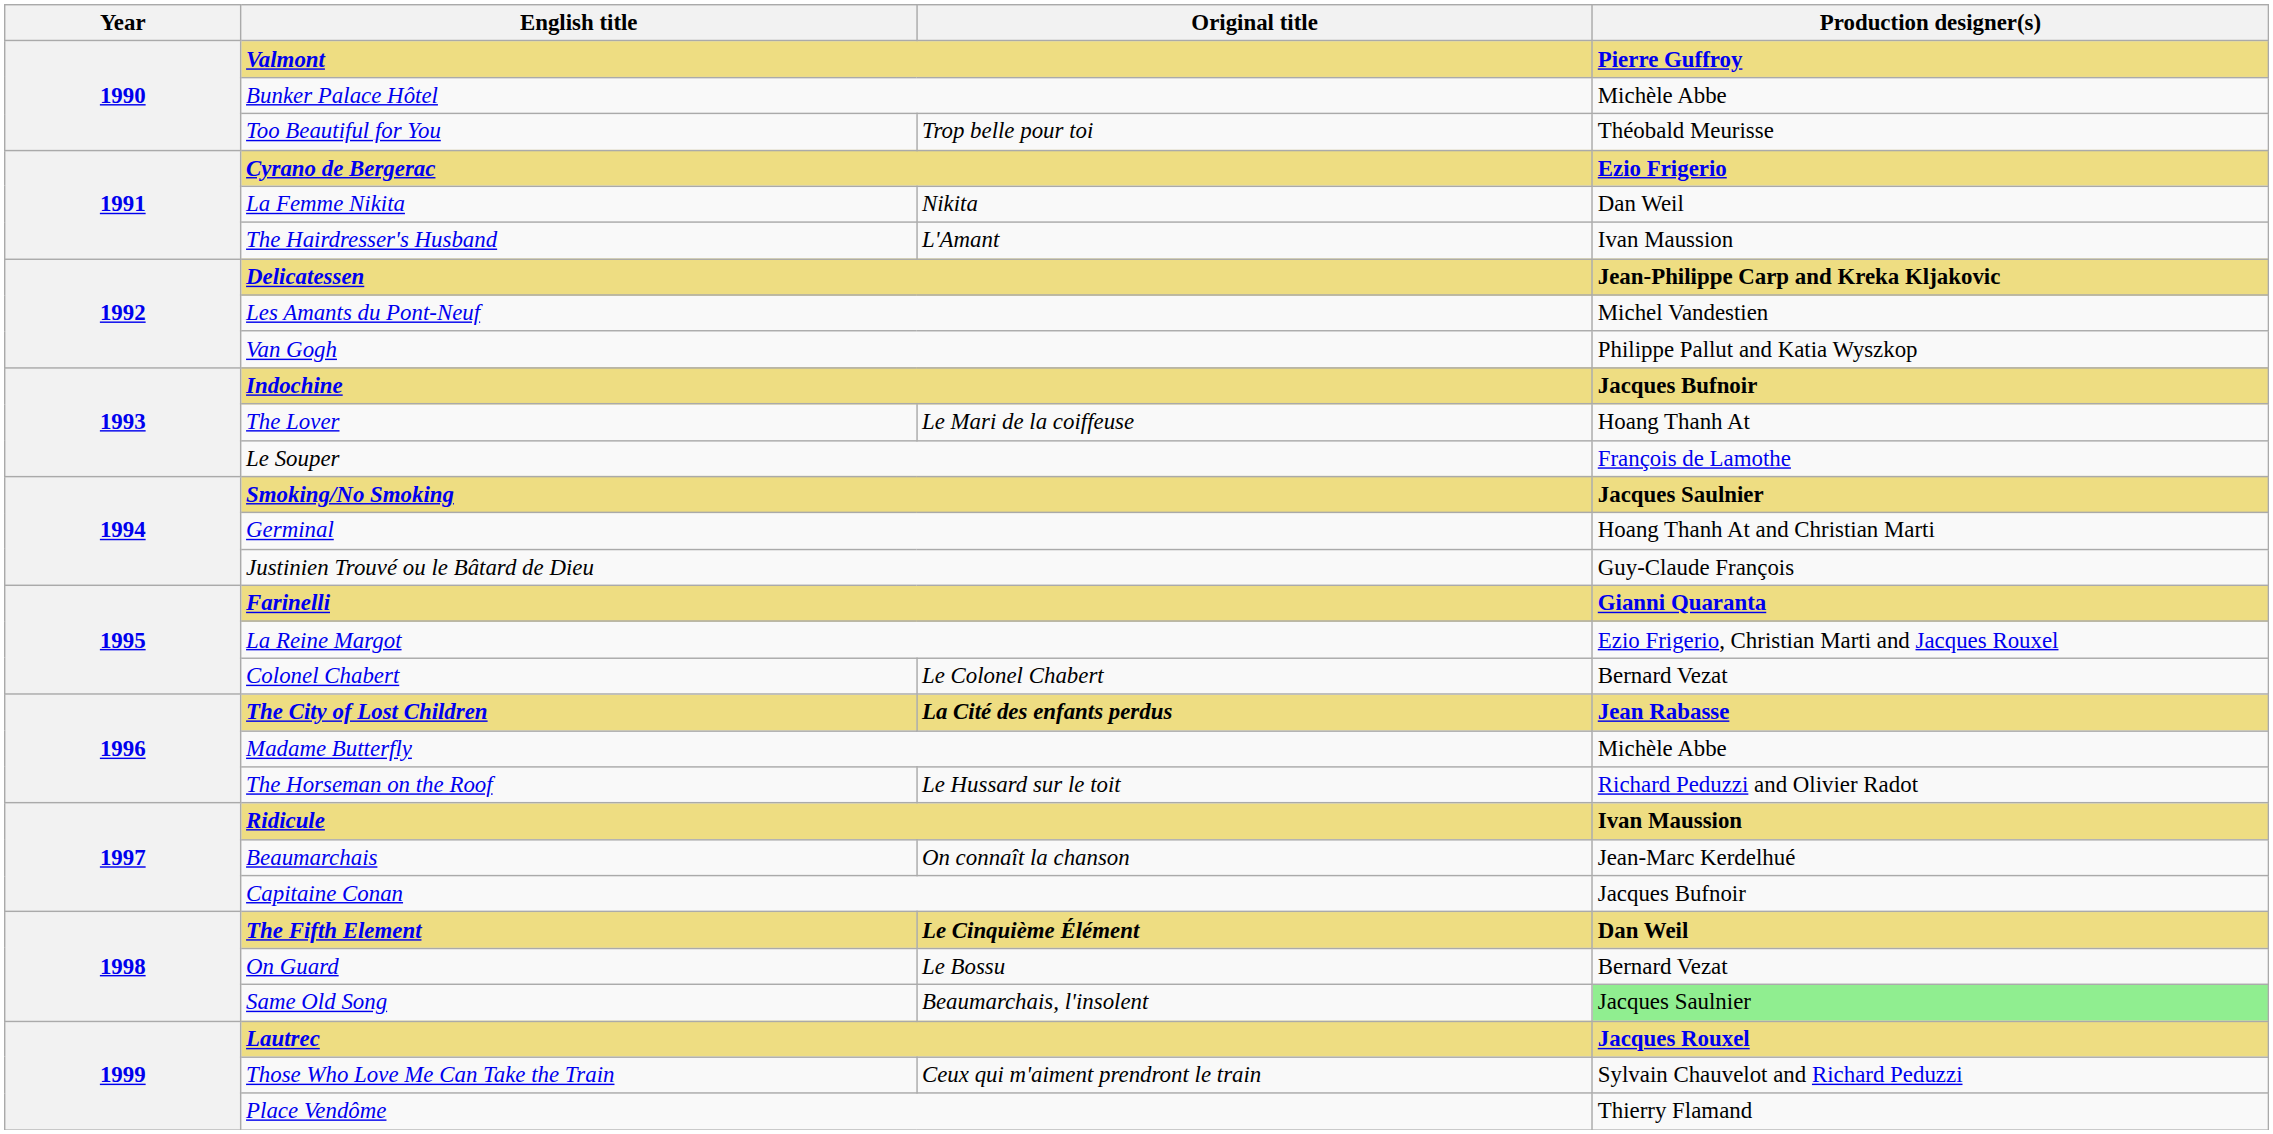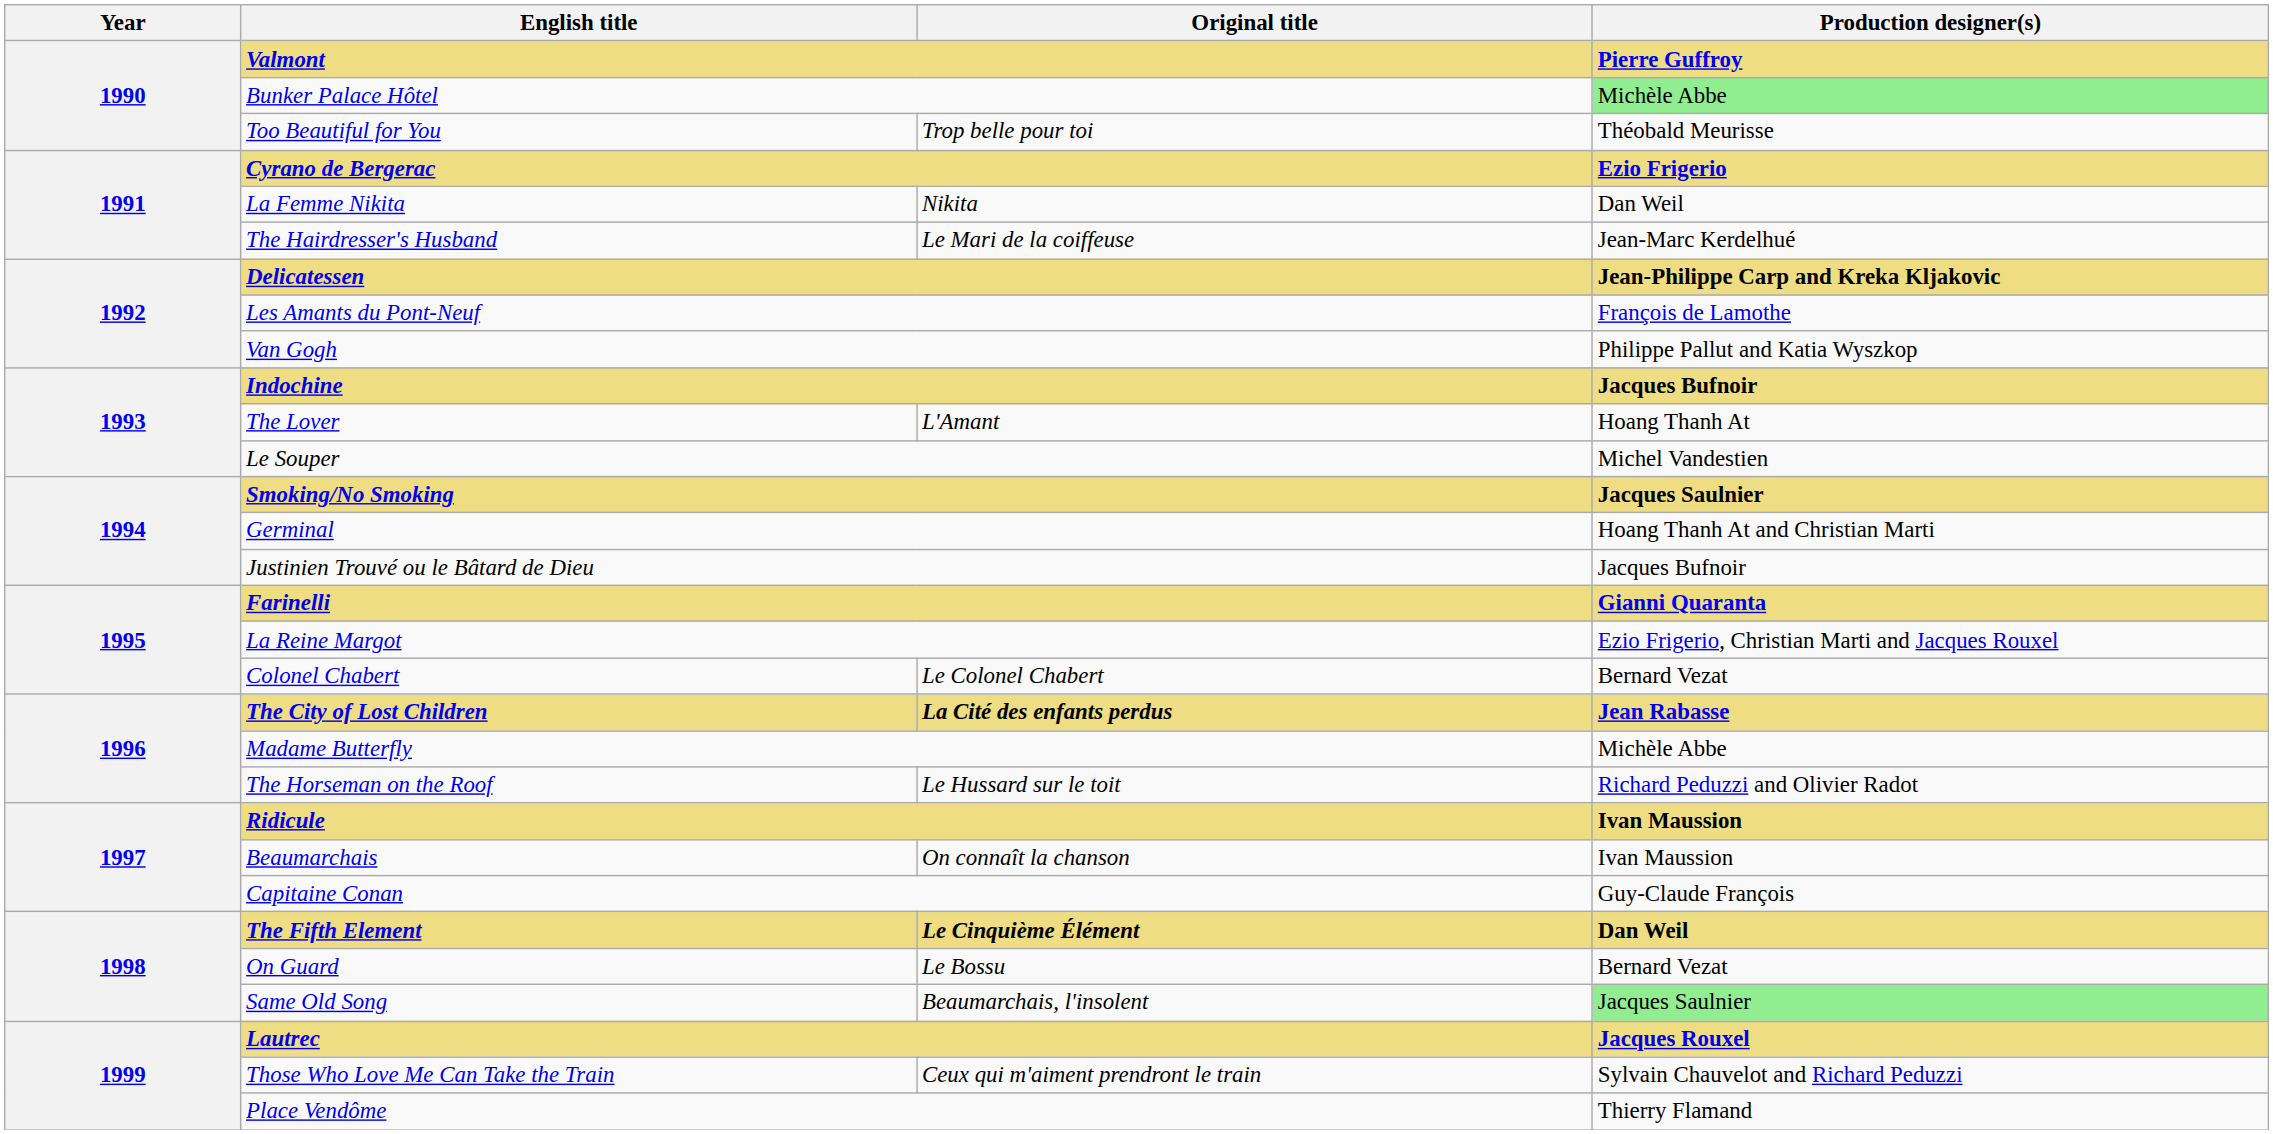Bunker Palace Hôtel | Production designer(s): no background -> lightgreen background
The Hairdresser's Husband | Original title: L'Amant -> Le Mari de la coiffeuse
The Hairdresser's Husband | Production designer(s): Ivan Maussion -> Jean-Marc Kerdelhué
Les Amants du Pont-Neuf | Production designer(s): Michel Vandestien -> François de Lamothe
The Lover | Original title: Le Mari de la coiffeuse -> L'Amant
Le Souper | Production designer(s): François de Lamothe -> Michel Vandestien
Justinien Trouvé ou le Bâtard de Dieu | Production designer(s): Guy-Claude François -> Jacques Bufnoir
Beaumarchais | Production designer(s): Jean-Marc Kerdelhué -> Ivan Maussion
Capitaine Conan | Production designer(s): Jacques Bufnoir -> Guy-Claude François
